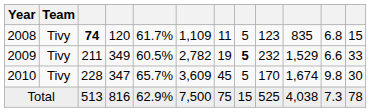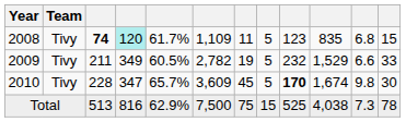2008 | column 4: no background -> paleturquoise background
2009 | column 8: bold -> normal
2010 | column 9: normal -> bold
